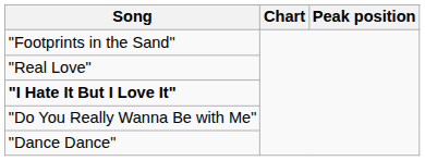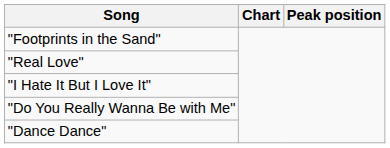"I Hate It But I Love It" | Song: bold -> normal
